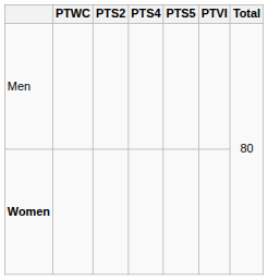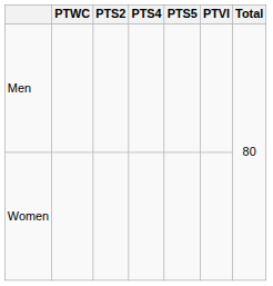Women | column 1: bold -> normal
